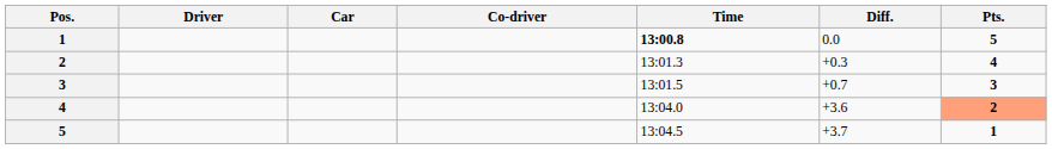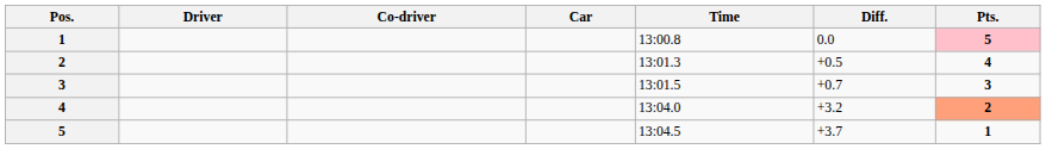columns swapped: Co-driver <-> Car
row 2 | Time: bold -> normal
row 2 | Pts.: no background -> pink background
row 3 | Diff.: +0.3 -> +0.5
row 5 | Diff.: +3.6 -> +3.2
